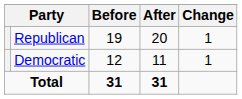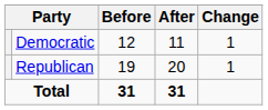rows swapped: Republican <-> Democratic
